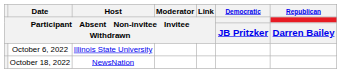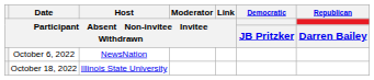October 6, 2022 | Host / Participant Absent Non-invitee Invitee Withdrawn: Illinois State University -> NewsNation
October 18, 2022 | Host / Participant Absent Non-invitee Invitee Withdrawn: NewsNation -> Illinois State University
